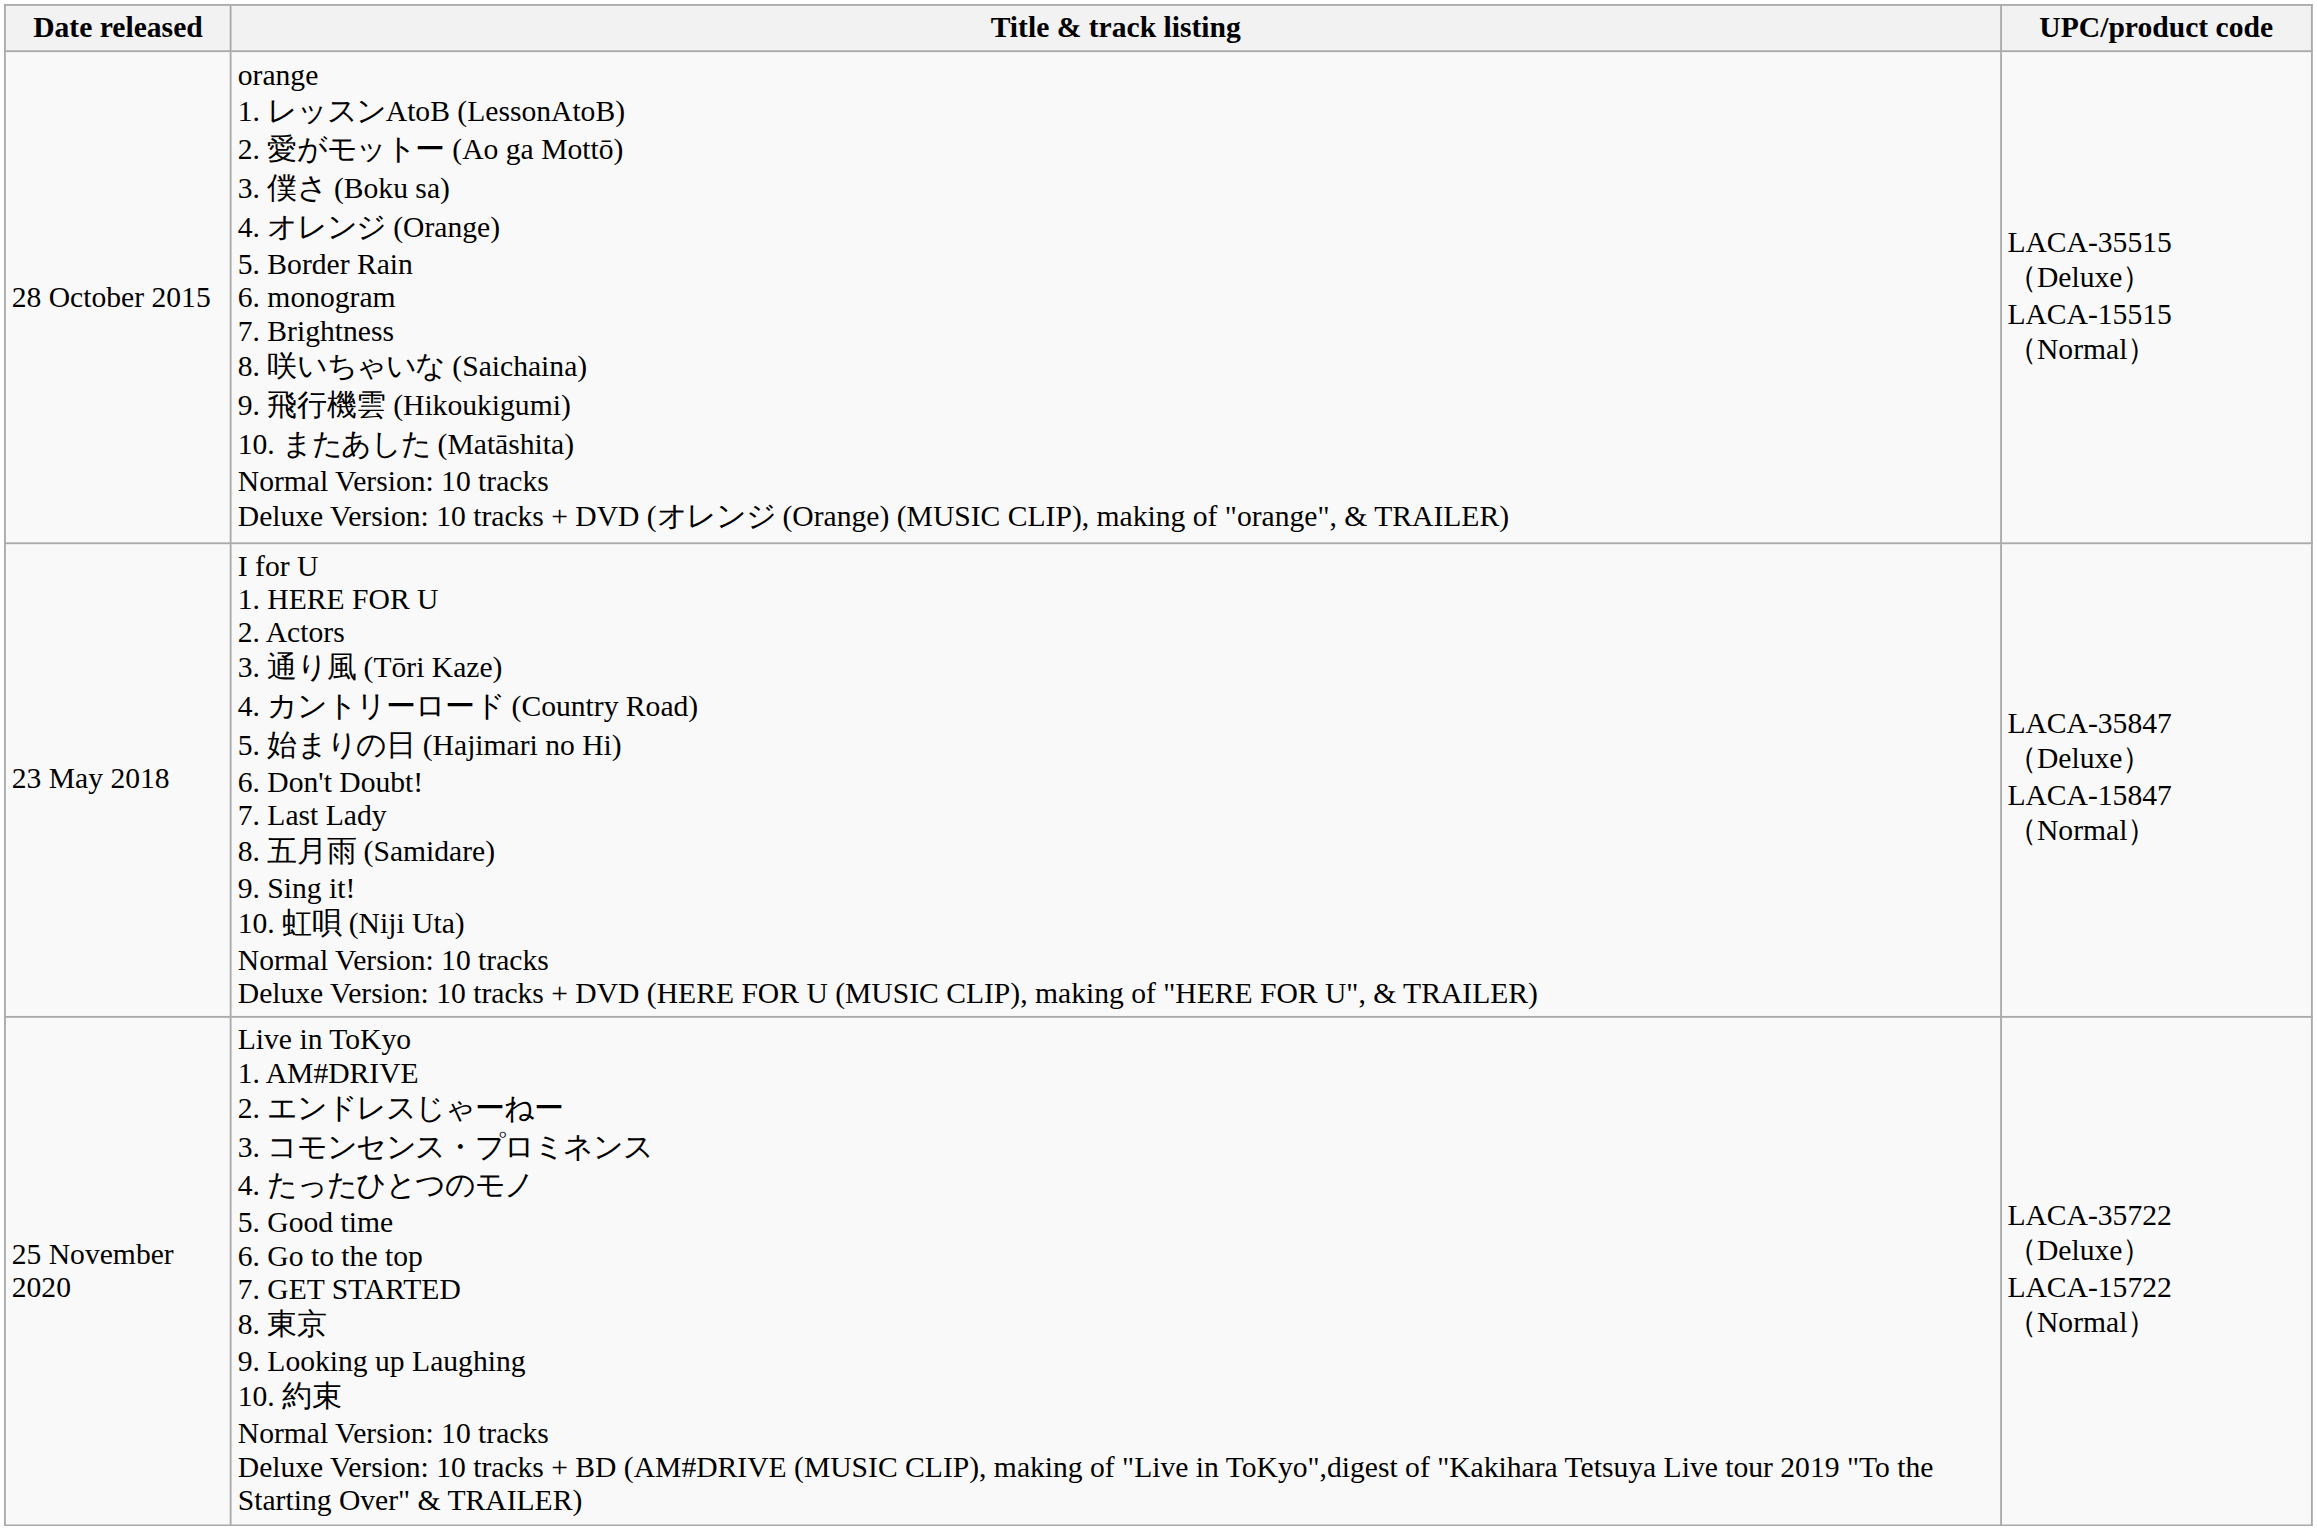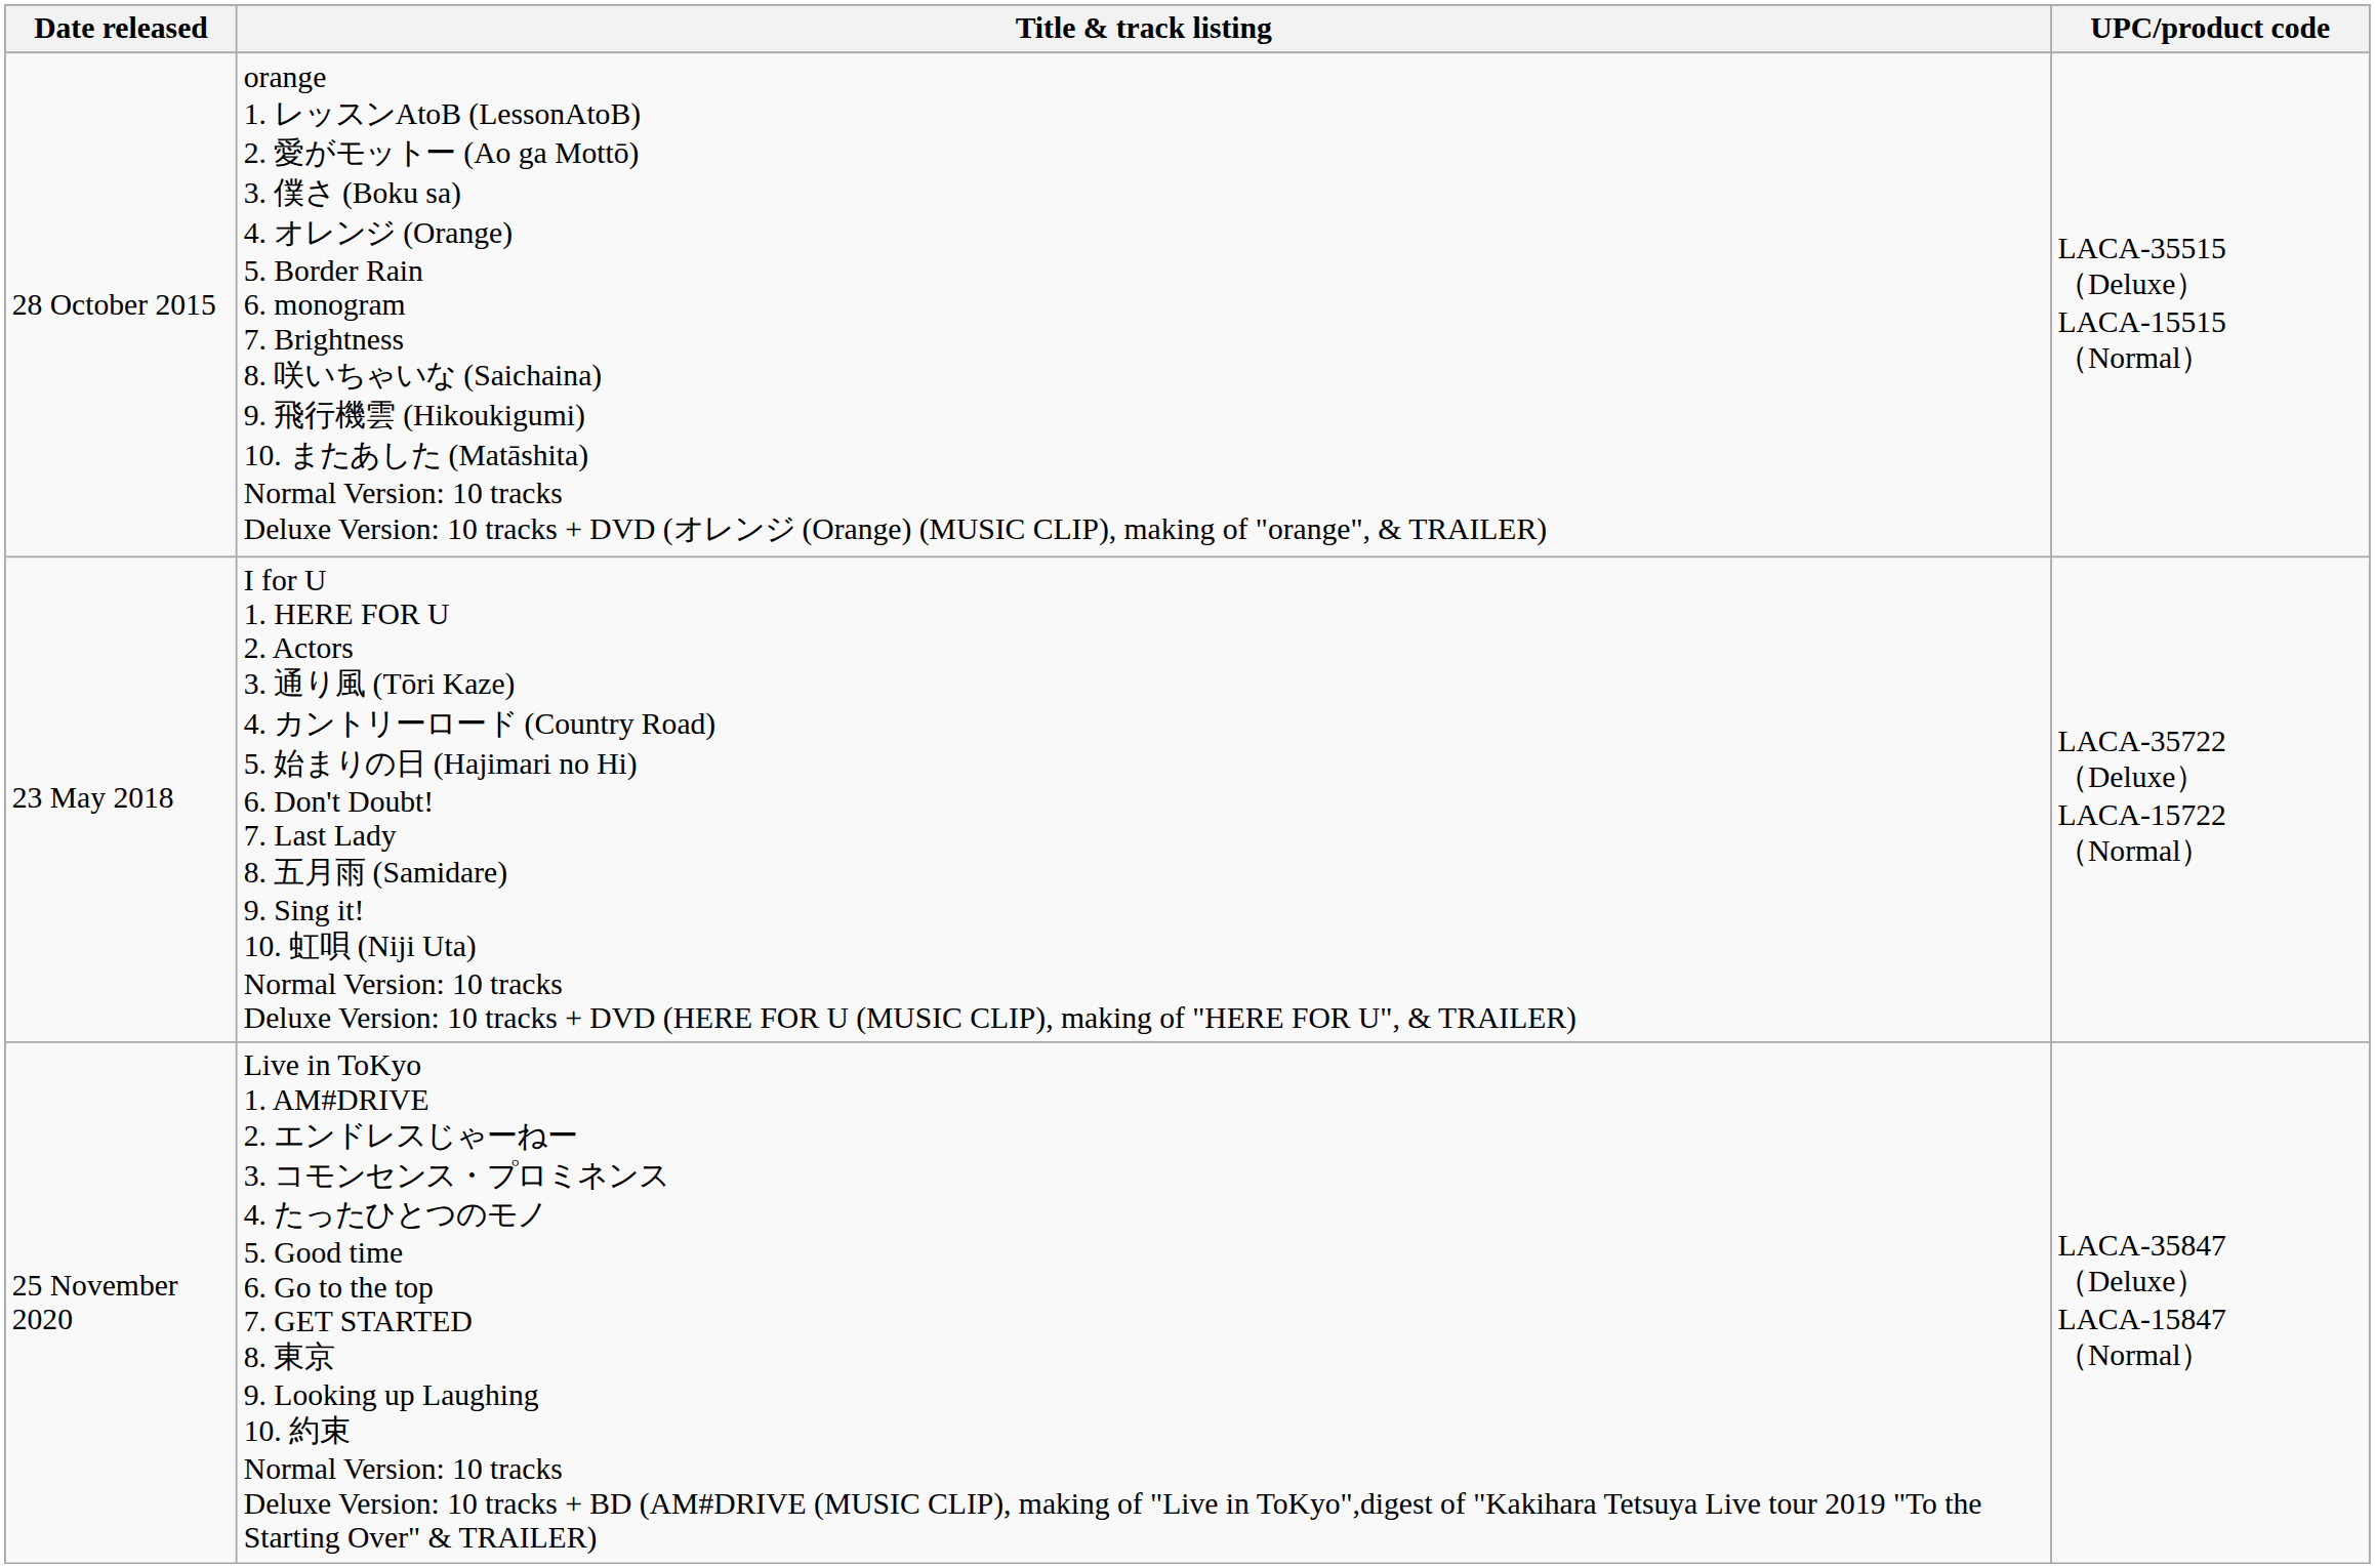23 May 2018 | UPC/product code: LACA-35847 （Deluxe） LACA-15847 （Normal） -> LACA-35722 （Deluxe） LACA-15722 （Normal）
25 November 2020 | UPC/product code: LACA-35722 （Deluxe） LACA-15722 （Normal） -> LACA-35847 （Deluxe） LACA-15847 （Normal）
